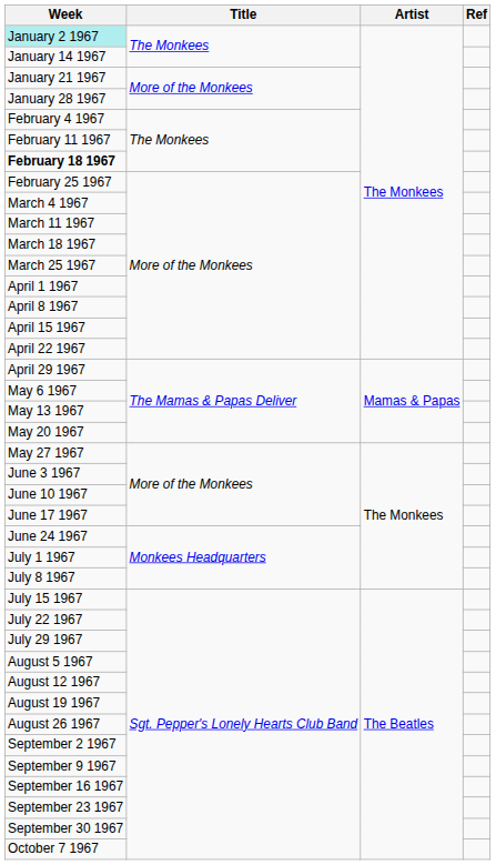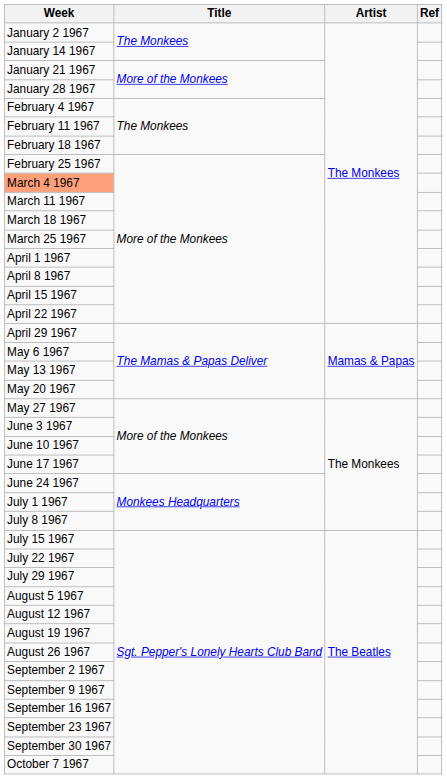January 2 1967 | Week: paleturquoise background -> no background
February 18 1967 | Week: bold -> normal
March 4 1967 | Week: no background -> lightsalmon background
